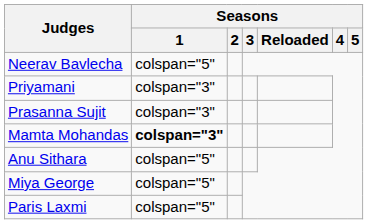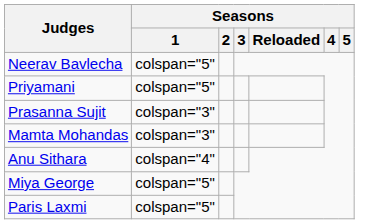Priyamani | Seasons / 1: colspan="3" -> colspan="5"
Mamta Mohandas | Seasons / 1: bold -> normal
Anu Sithara | Seasons / 1: colspan="5" -> colspan="4"
